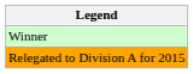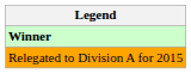row 2 | column 1: normal -> bold
